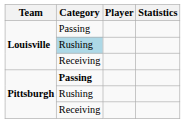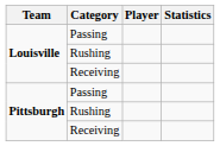Louisville / Rushing | Category: lightblue background -> no background
Pittsburgh / Passing | Category: bold -> normal
